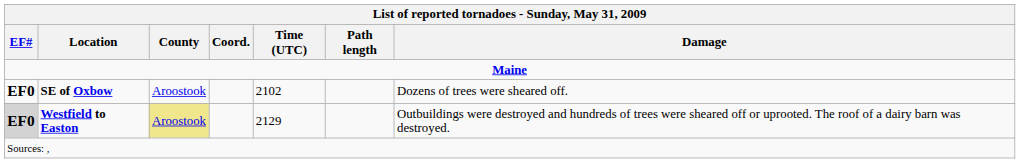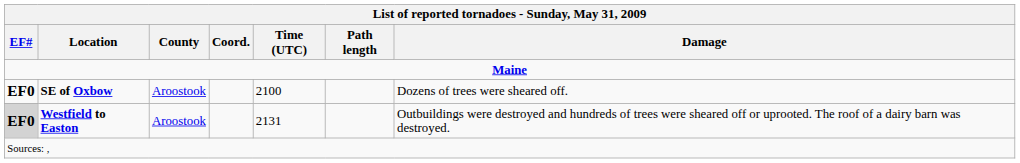SE of Oxbow | Time (UTC): 2102 -> 2100
Westfield to Easton | County: khaki background -> no background
Westfield to Easton | Time (UTC): 2129 -> 2131
